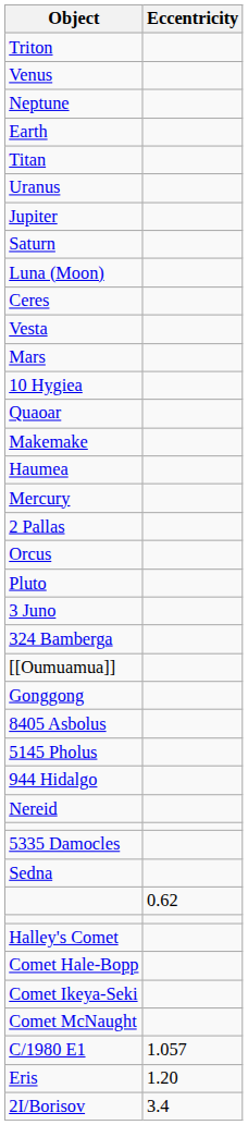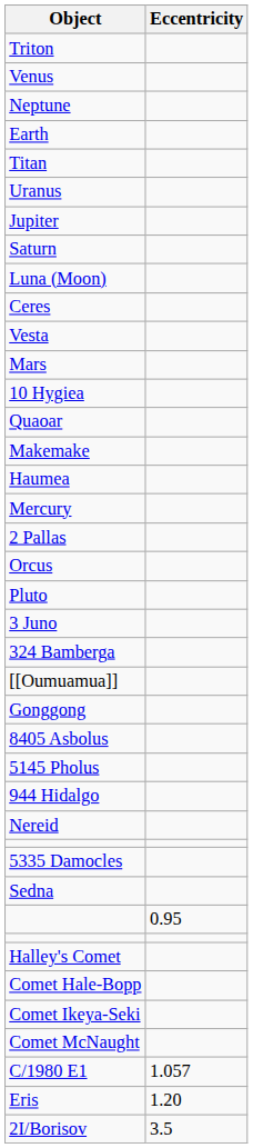row 33 | Eccentricity: 0.62 -> 0.95
row 41 | Eccentricity: 3.4 -> 3.5
